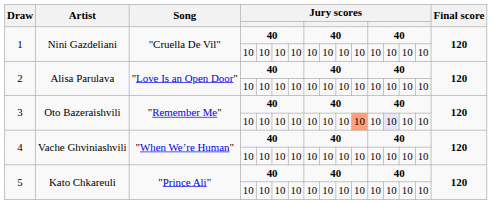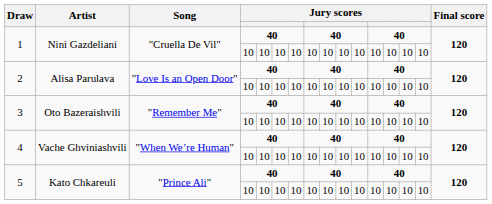3 / 10 | column 11: lightsalmon background -> no background
3 / 10 | column 13: lavender background -> no background
